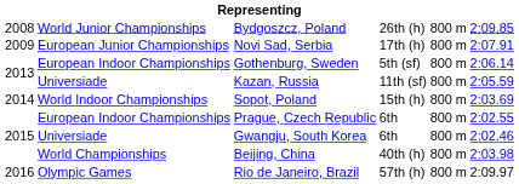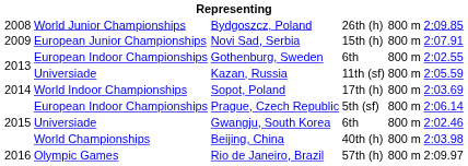Novi Sad, Serbia | column 4: 17th (h) -> 15th (h)
Gothenburg, Sweden | column 4: 5th (sf) -> 6th
Gothenburg, Sweden | column 6: 2:06.14 -> 2:02.55
Sopot, Poland | column 4: 15th (h) -> 17th (h)
Prague, Czech Republic | column 4: 6th -> 5th (sf)
Prague, Czech Republic | column 6: 2:02.55 -> 2:06.14
